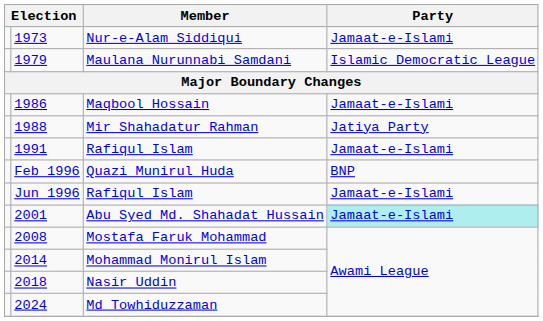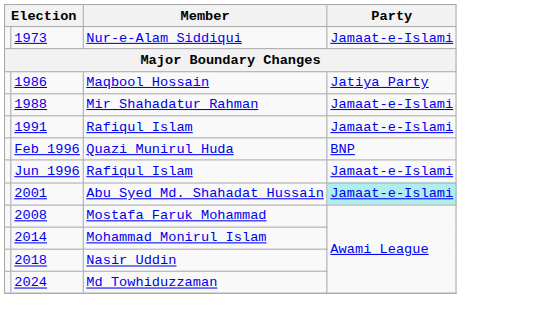- row: 1979 | Maulana Nurunnabi Samdani | Islamic Democratic League
Maqbool Hossain | Party: Jamaat-e-Islami -> Jatiya Party
Mir Shahadatur Rahman | Party: Jatiya Party -> Jamaat-e-Islami
